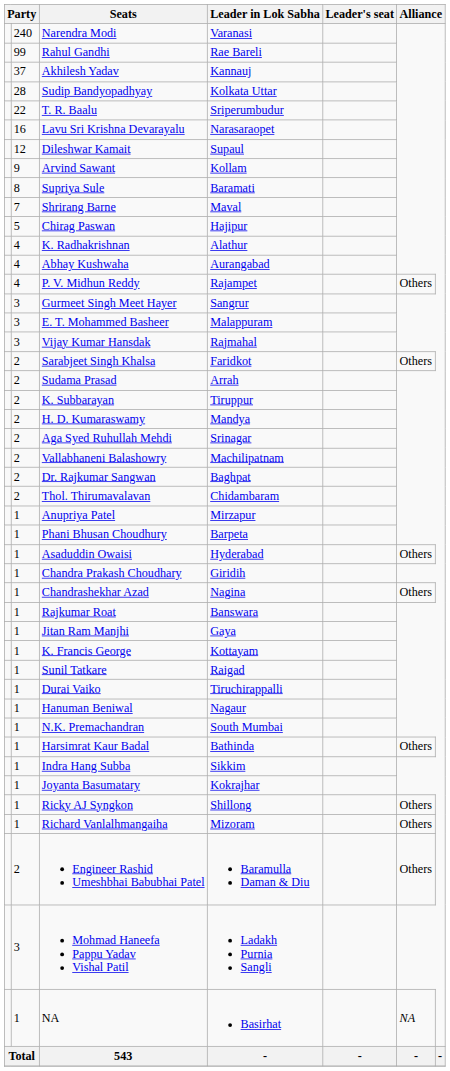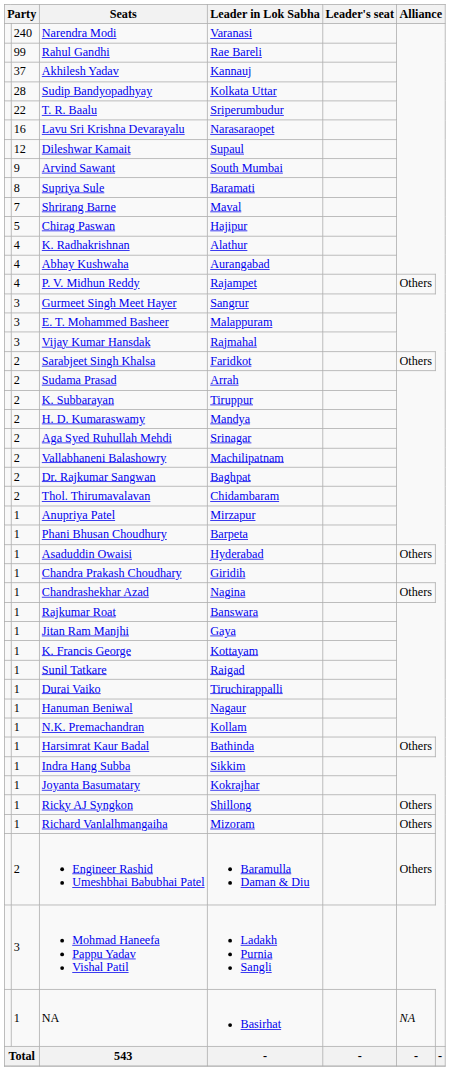Arvind Sawant | Leader in Lok Sabha: Kollam -> South Mumbai
N.K. Premachandran | Leader in Lok Sabha: South Mumbai -> Kollam
